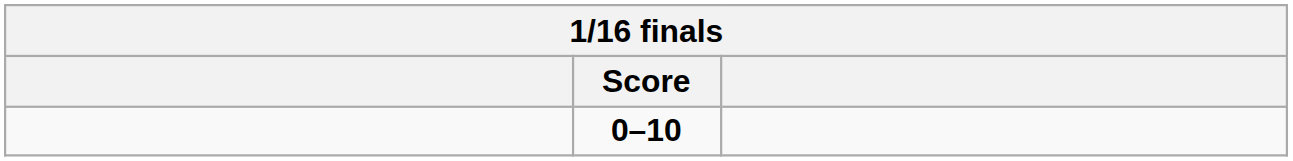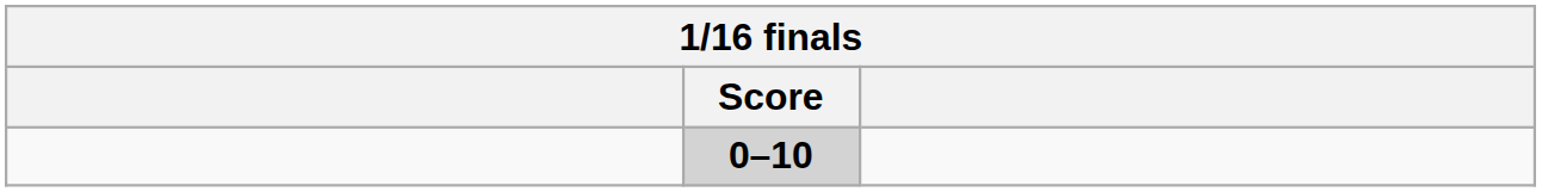row 3 | Score: no background -> lightgrey background
